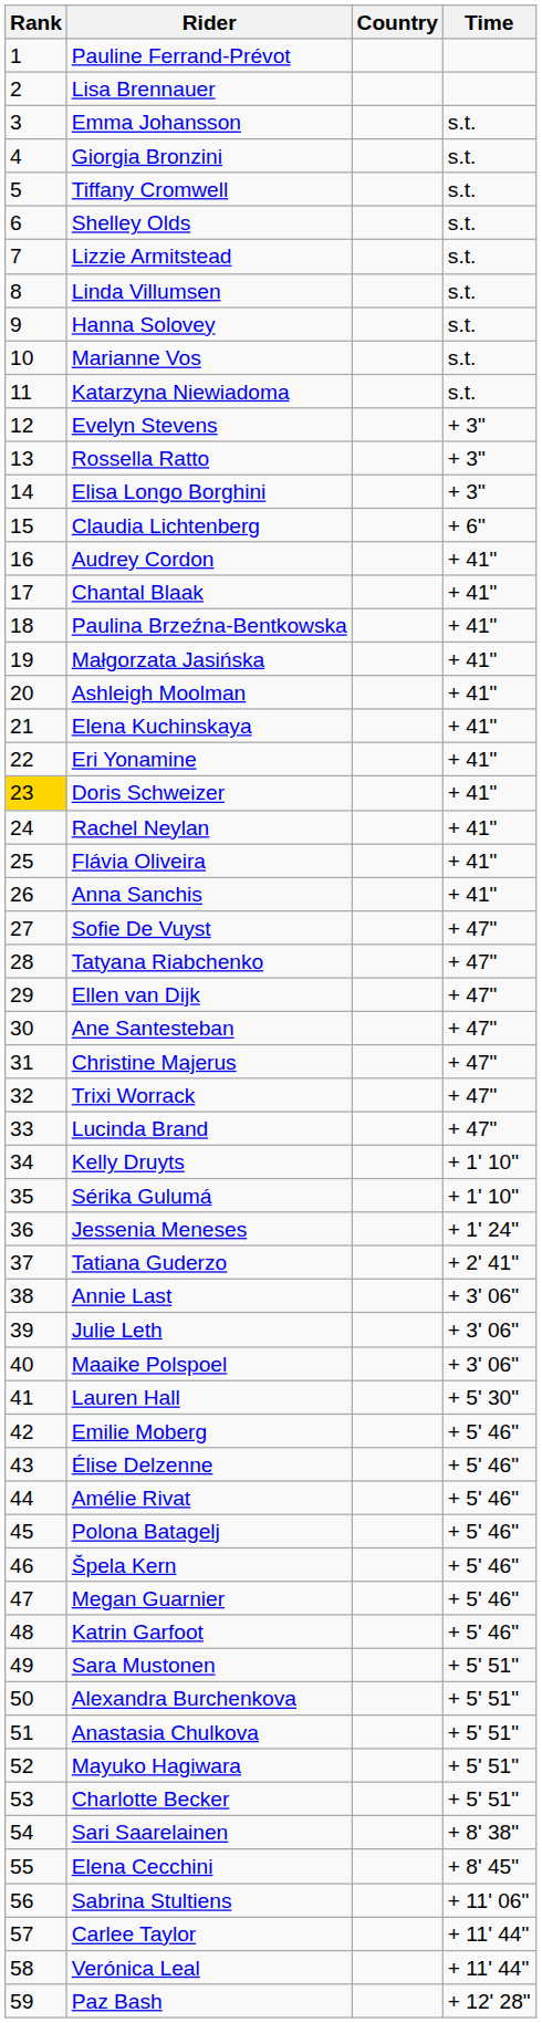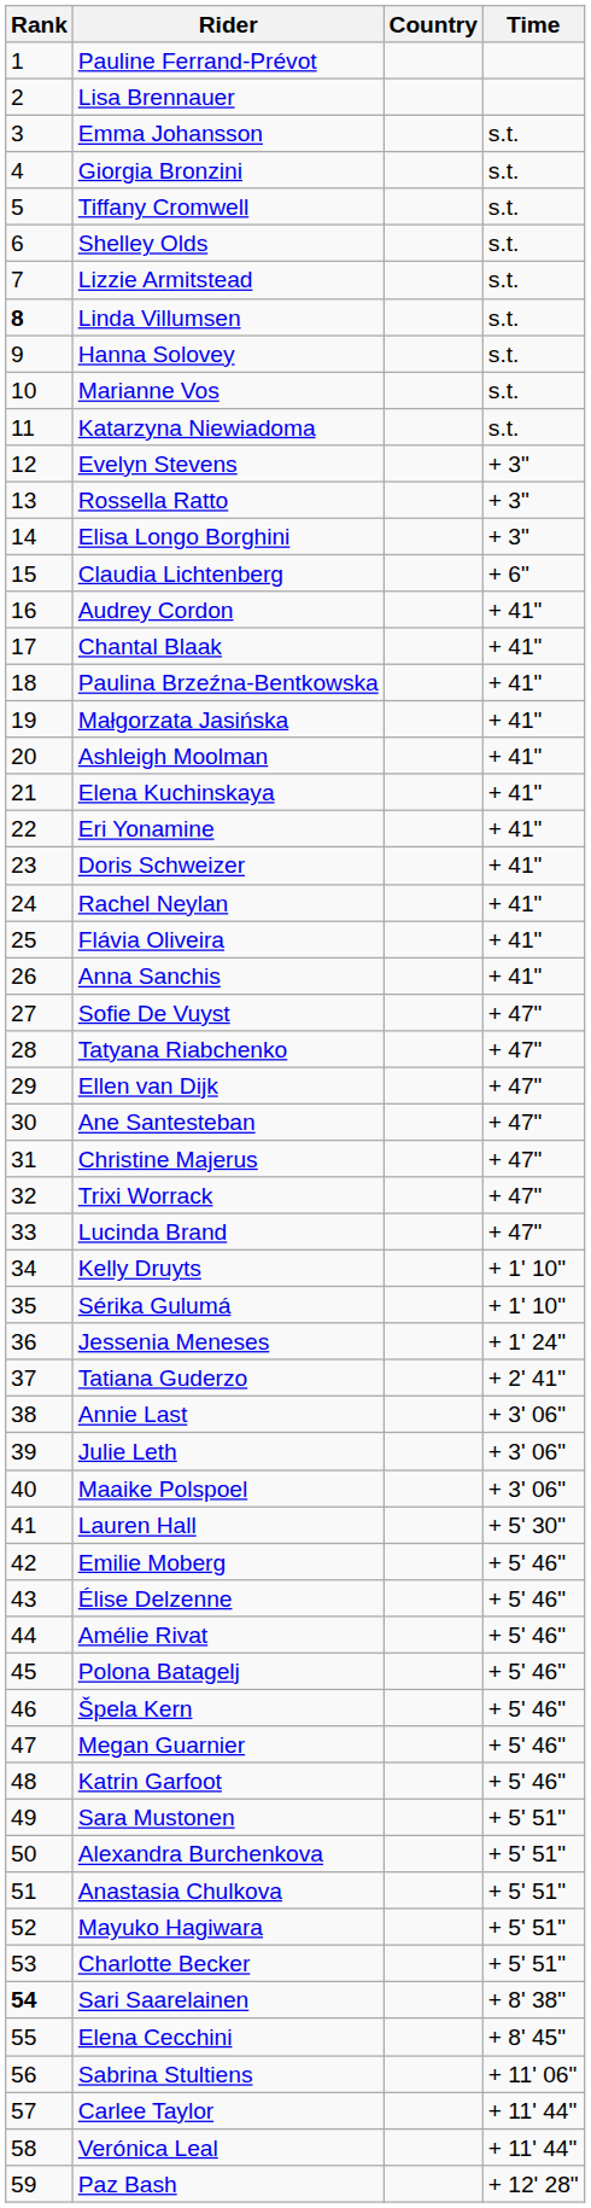Linda Villumsen | Rank: normal -> bold
Doris Schweizer | Rank: gold background -> no background
Sari Saarelainen | Rank: normal -> bold
